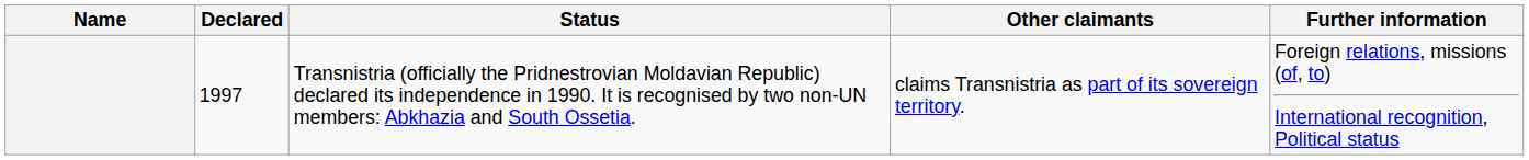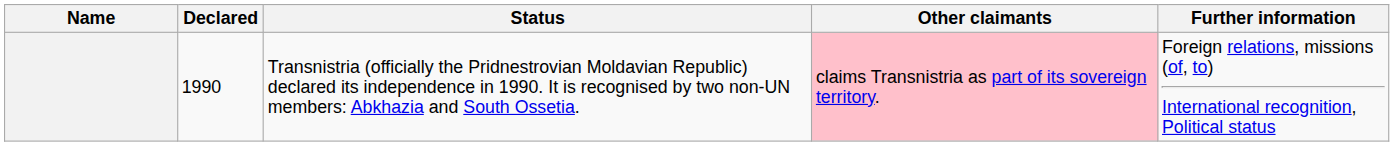row 2 | Declared: 1997 -> 1990
row 2 | Other claimants: no background -> pink background
